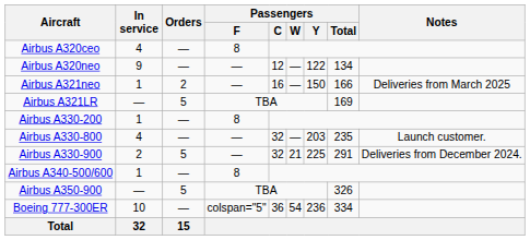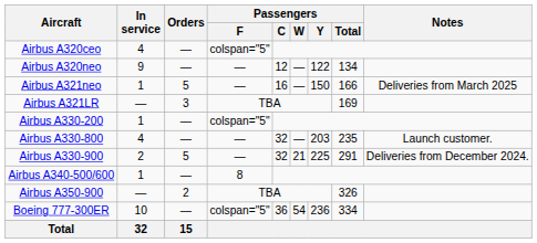Airbus A320ceo | Passengers / F: 8 -> colspan="5"
Airbus A321neo | Orders: 2 -> 5
Airbus A321LR | Orders: 5 -> 3
Airbus A330-200 | Passengers / F: 8 -> colspan="5"
Airbus A350-900 | Orders: 5 -> 2
